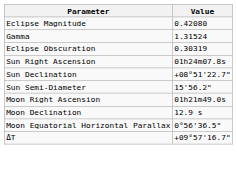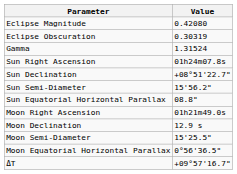rows swapped: Eclipse Obscuration <-> Gamma
+ row: Sun Equatorial Horizontal Parallax | 08.8"
+ row: Moon Semi-Diameter | 15'25.5"
